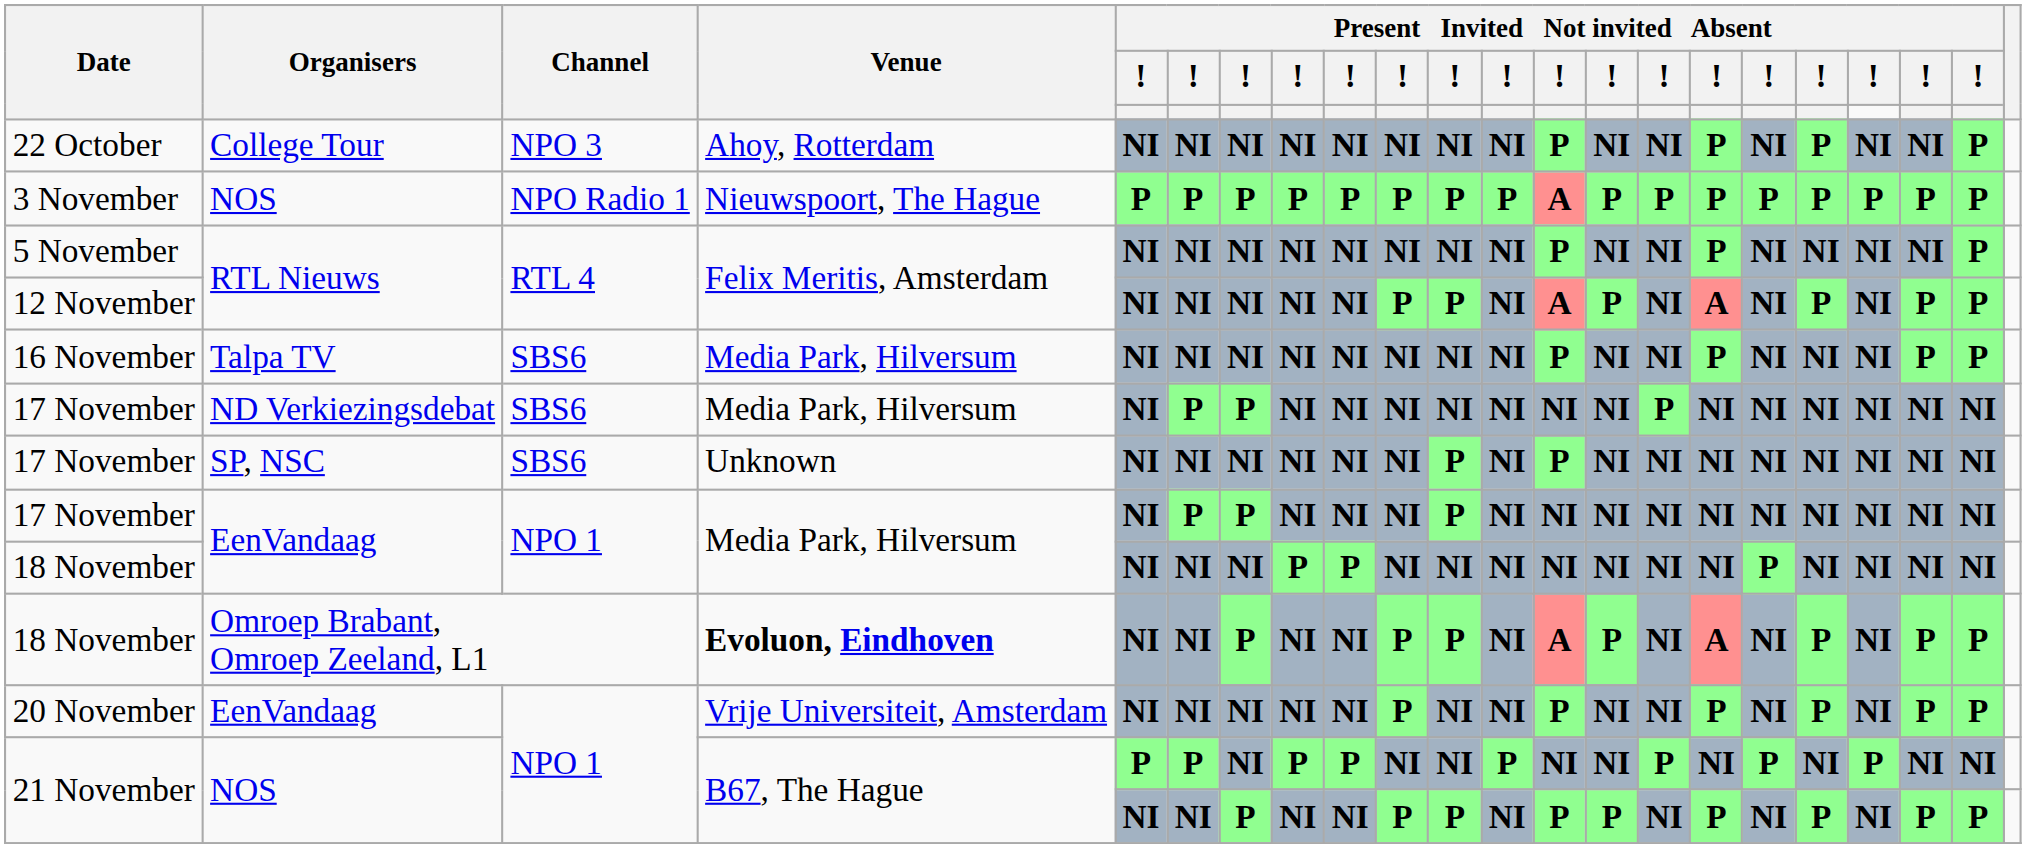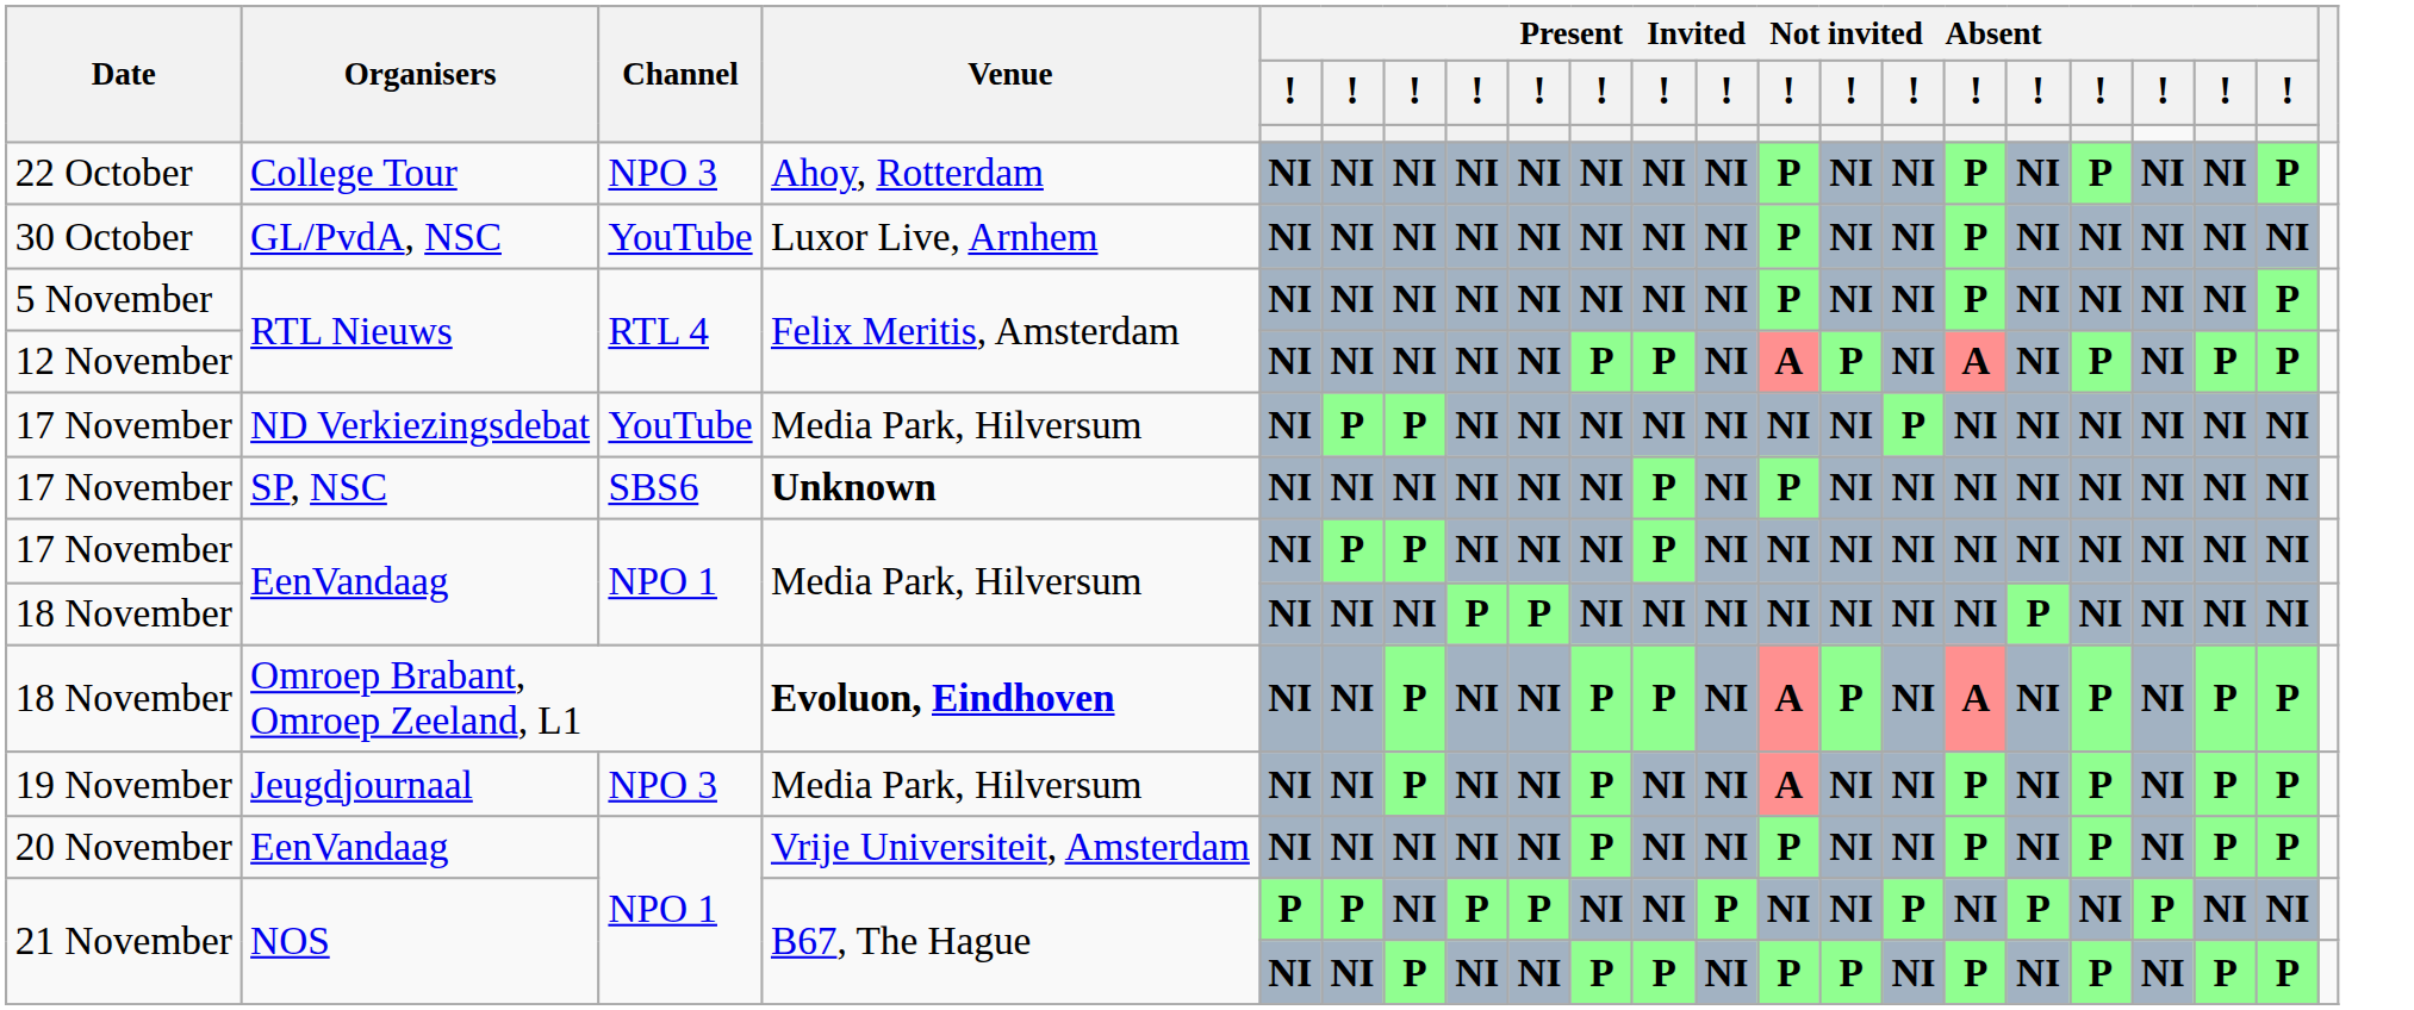+ row: 30 October | GL/PvdA, NSC | YouTube | Luxor Live, Arnhem | NI | NI | NI | NI | NI | NI | NI | NI | P | NI | NI | P | NI | NI | NI | NI | NI
- row: 3 November | NOS | NPO Radio 1 | Nieuwspoort, The Hague | P | P | P | P | P | P | P | P | A | P | P | P | P | P | P | P | P
- row: 16 November | Talpa TV | SBS6 | Media Park, Hilversum | NI | NI | NI | NI | NI | NI | NI | NI | P | NI | NI | P | NI | NI | NI | P | P
17 November / ND Verkiezingsdebat | Channel: SBS6 -> YouTube
17 November / SP, NSC | Venue: normal -> bold
+ row: 19 November | Jeugdjournaal | NPO 3 | Media Park, Hilversum | NI | NI | P | NI | NI | P | NI | NI | A | NI | NI | P | NI | P | NI | P | P
